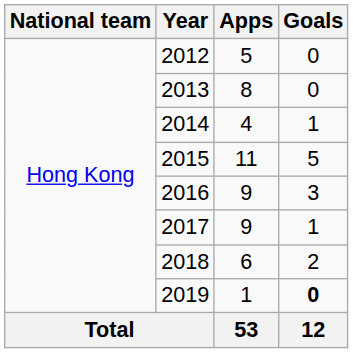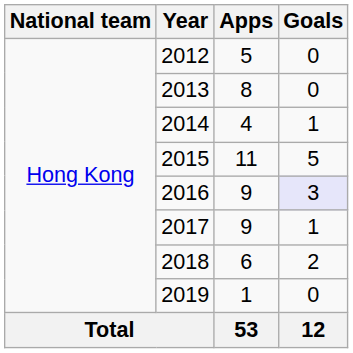2016 | Goals: no background -> lavender background
2019 | Goals: bold -> normal
